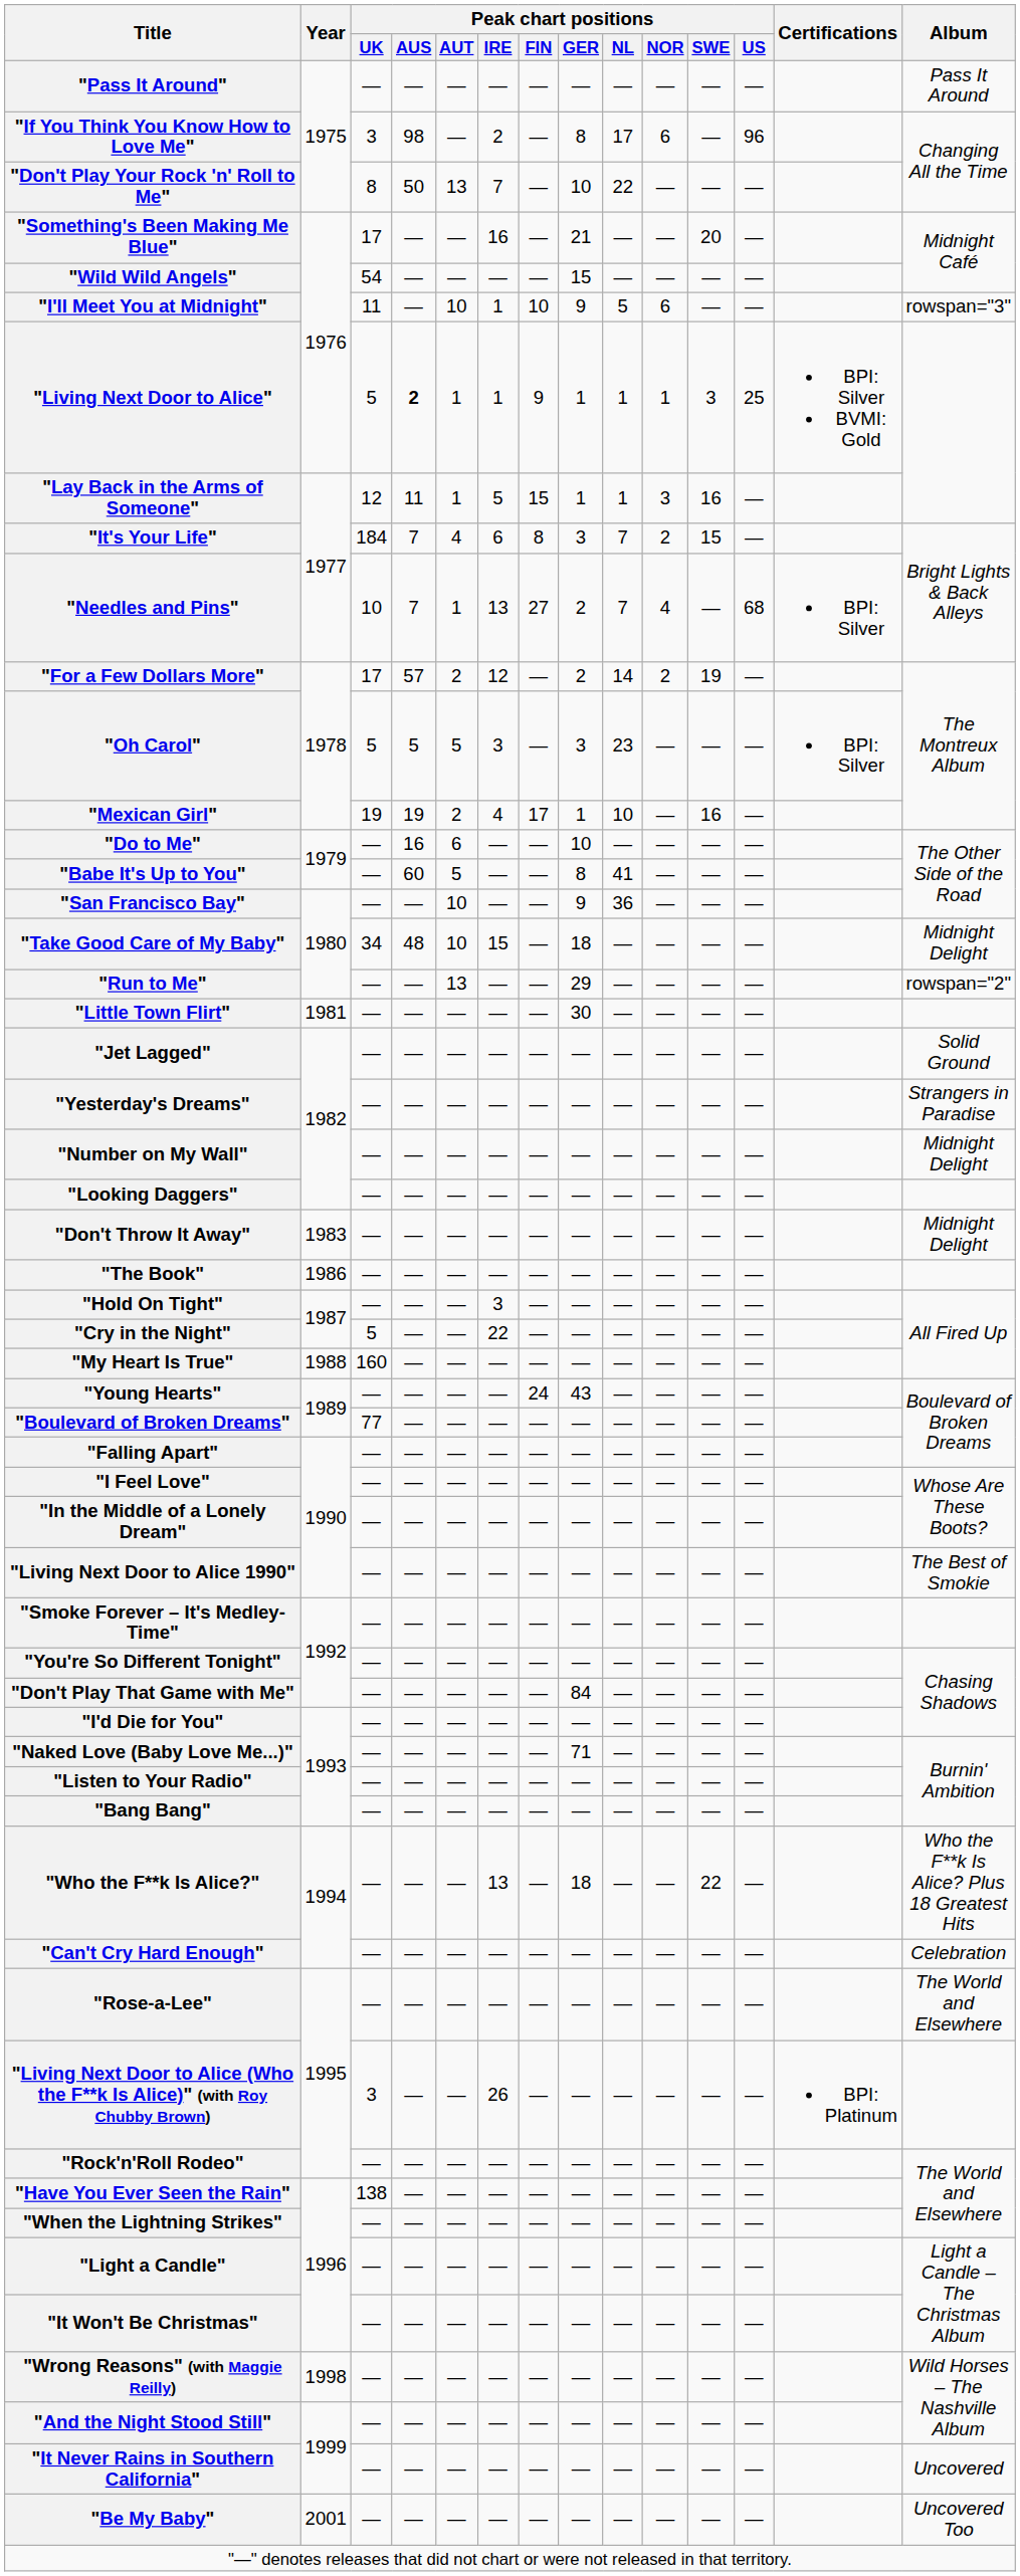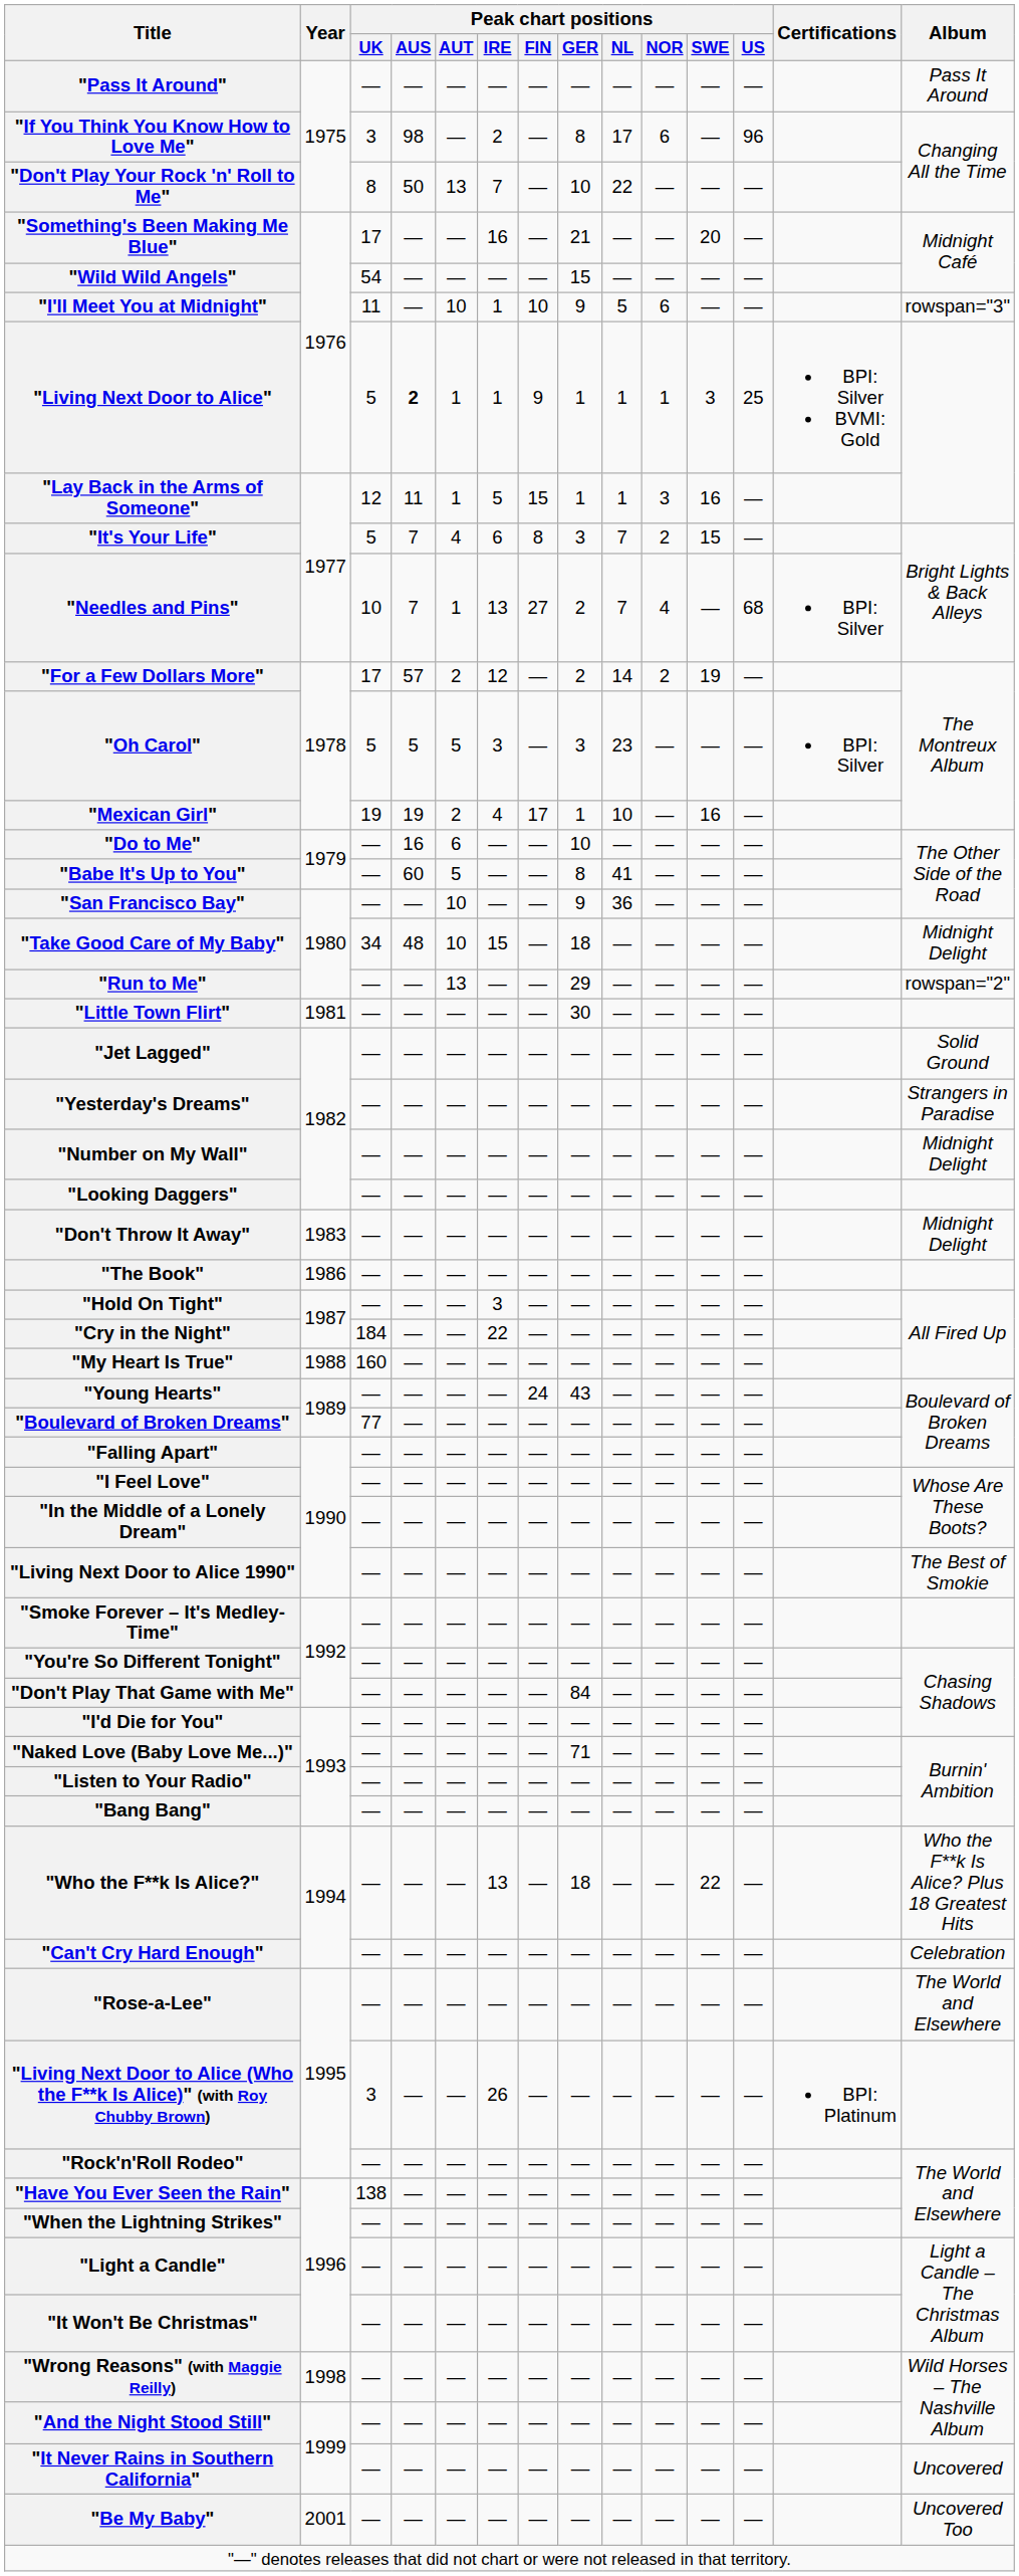"It's Your Life" | Peak chart positions / UK: 184 -> 5
"Cry in the Night" | Peak chart positions / UK: 5 -> 184
